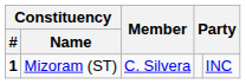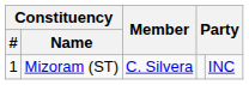Mizoram (ST) | Constituency / #: bold -> normal
